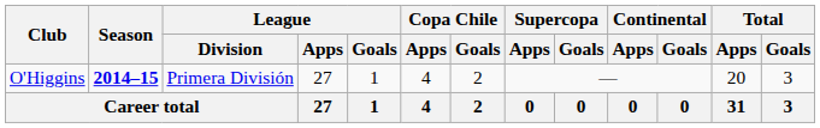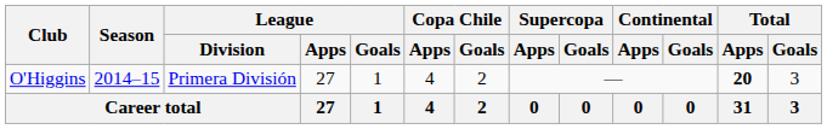O'Higgins | Season: bold -> normal
O'Higgins | Total / Apps: normal -> bold
